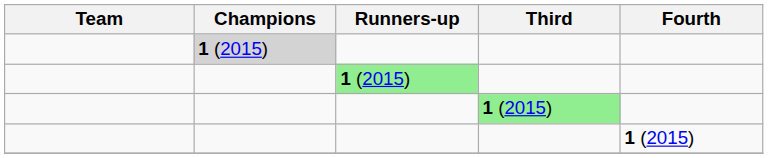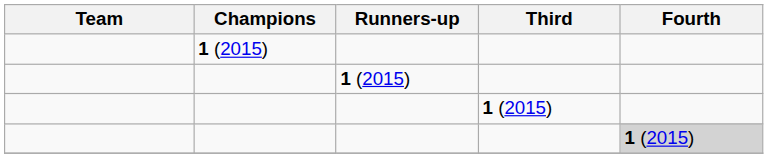row 2 | Champions: lightgrey background -> no background
row 3 | Runners-up: lightgreen background -> no background
row 4 | Third: lightgreen background -> no background
row 5 | Fourth: no background -> lightgrey background
